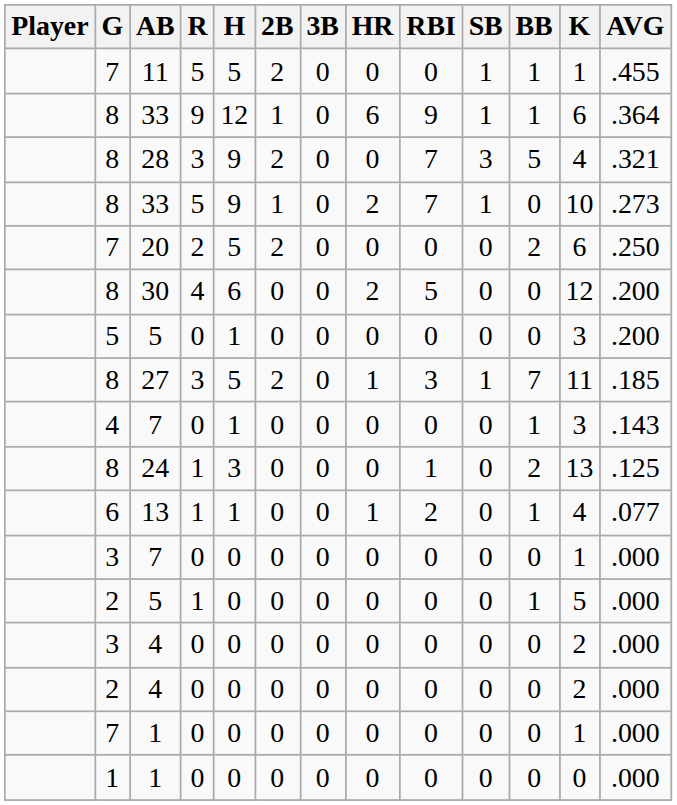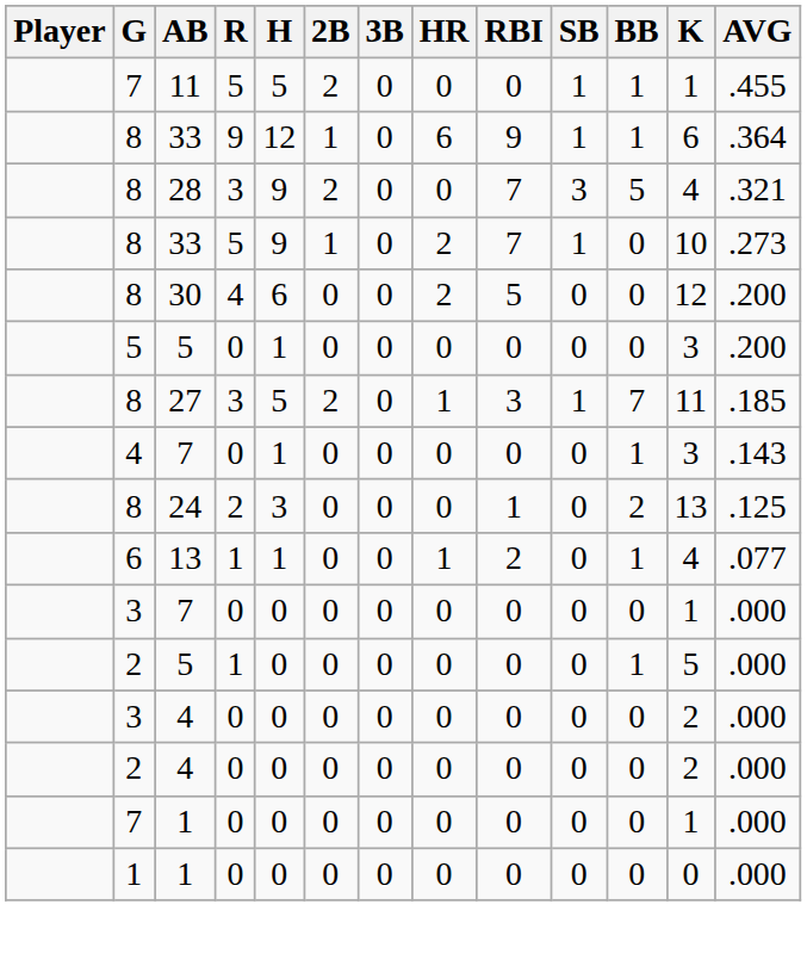- row: 7 | 20 | 2 | 5 | 2 | 0 | 0 | 0 | 0 | 2 | 6 | .250
24 | R: 1 -> 2
